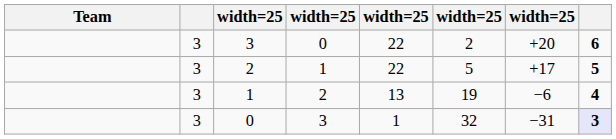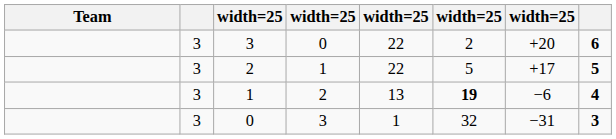row 4 | column 6: normal -> bold
row 5 | column 8: lavender background -> no background
